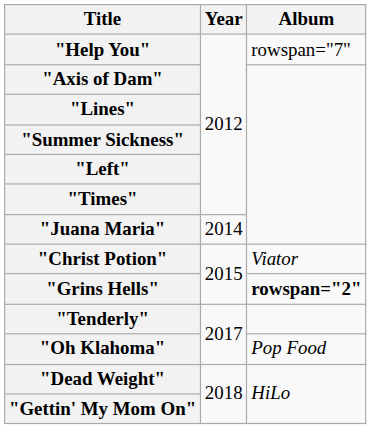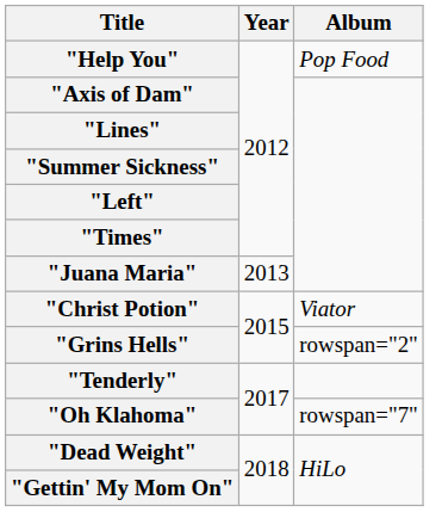"Help You" | Album: rowspan="7" -> Pop Food
"Juana Maria" | Year: 2014 -> 2013
"Grins Hells" | Album: bold -> normal
"Oh Klahoma" | Album: Pop Food -> rowspan="7"
